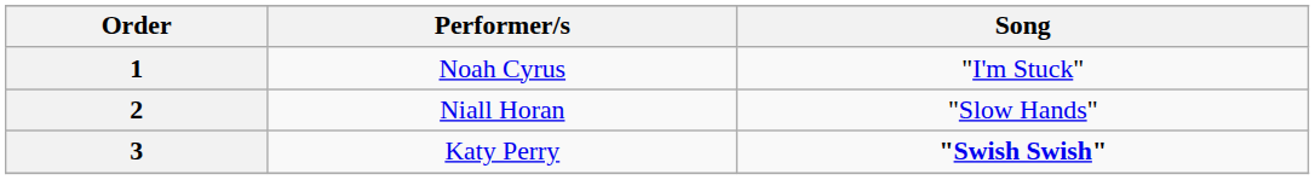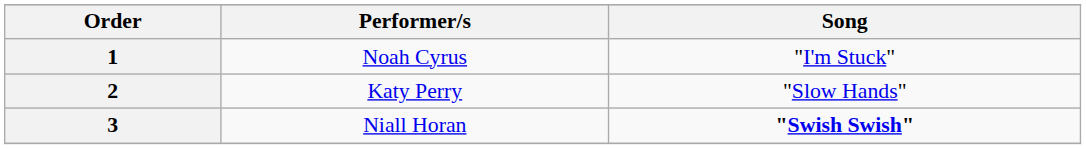2 | Performer/s: Niall Horan -> Katy Perry
3 | Performer/s: Katy Perry -> Niall Horan
